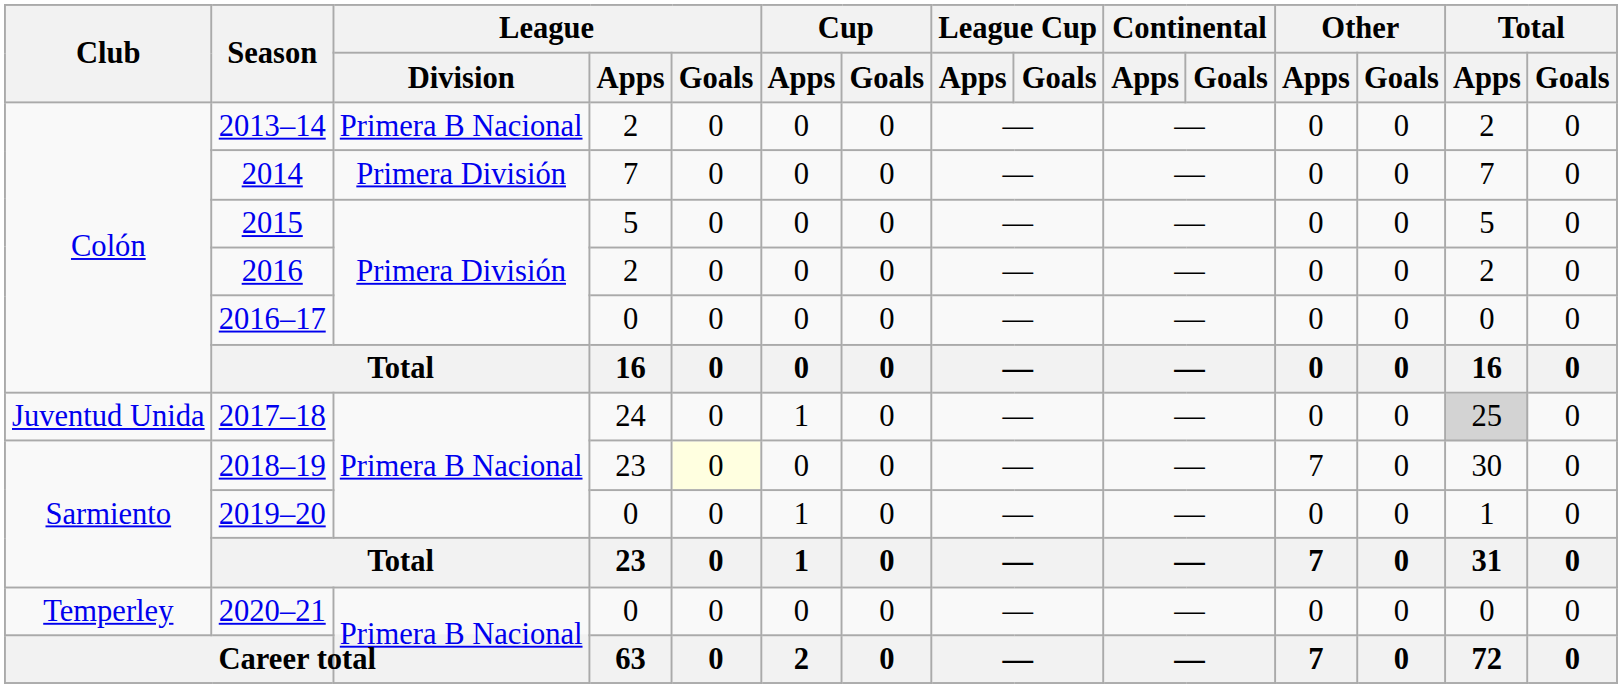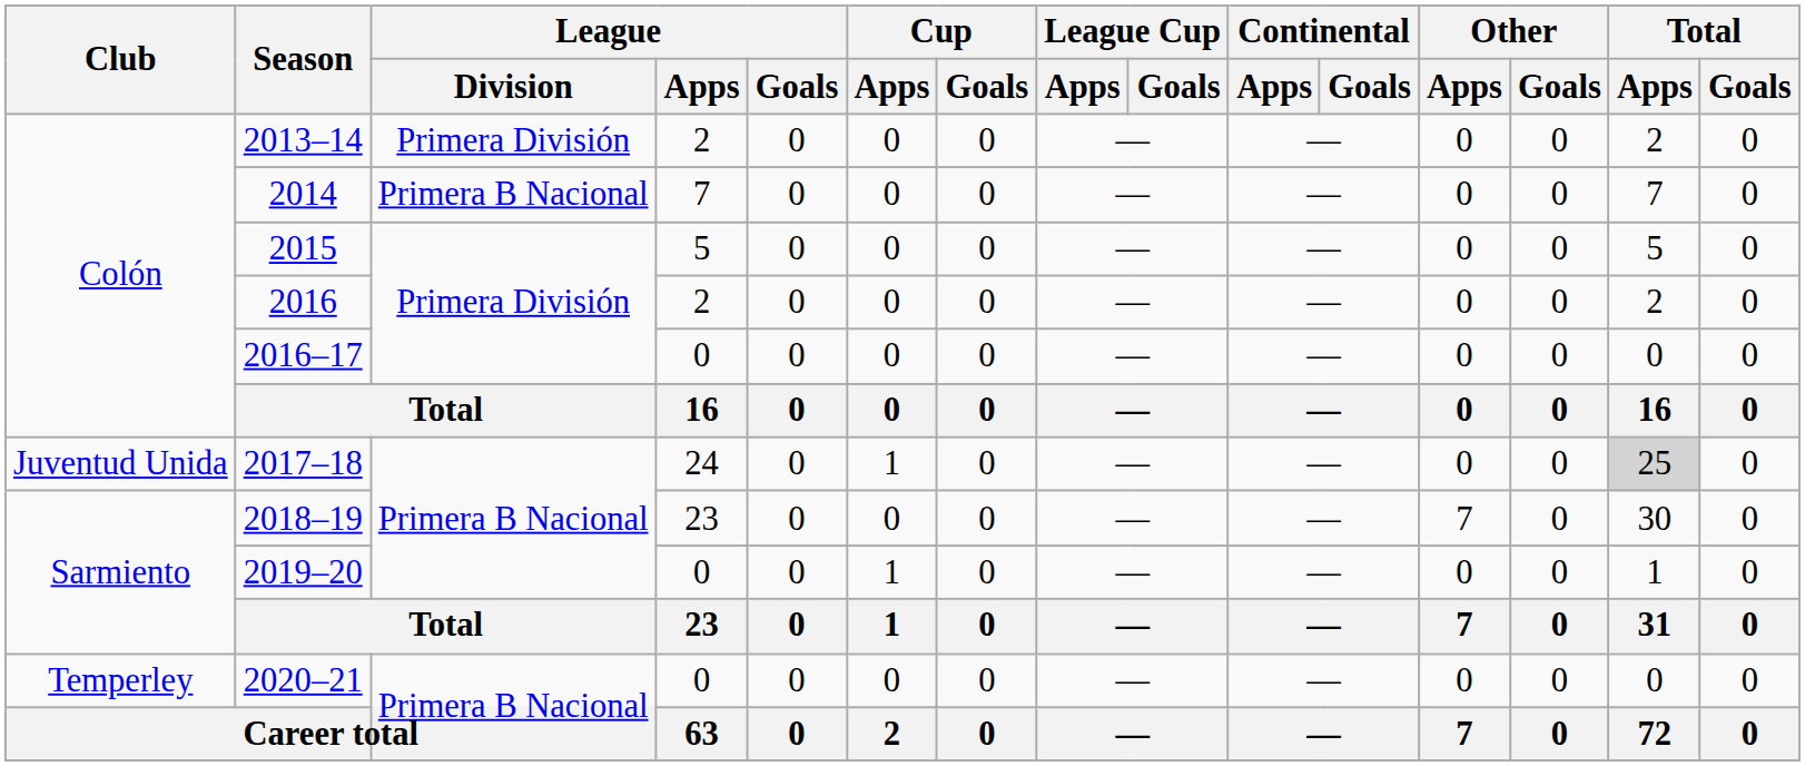2013–14 | League / Division: Primera B Nacional -> Primera División
2014 | League / Division: Primera División -> Primera B Nacional
2018–19 | League / Goals: lightyellow background -> no background
